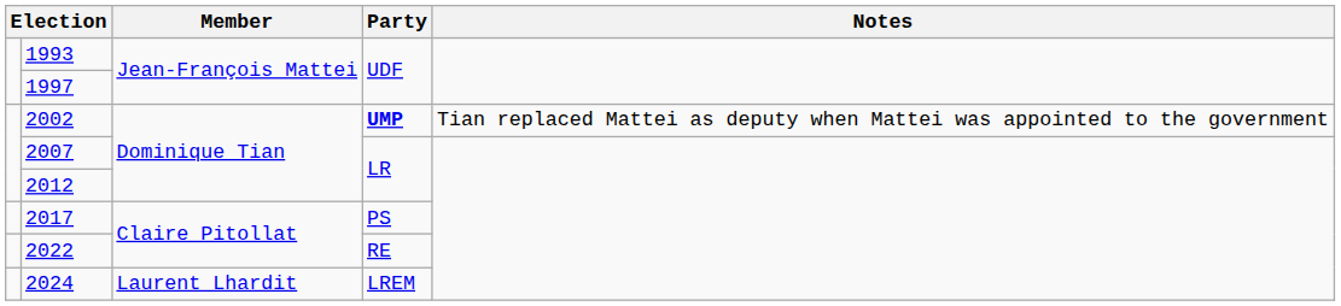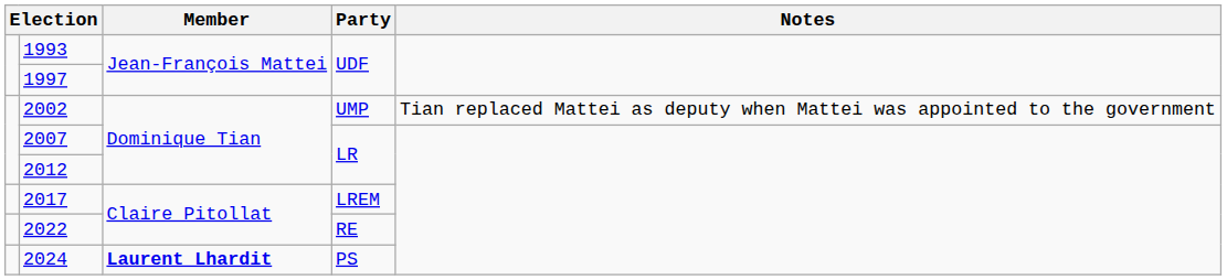2002 | Party: bold -> normal
2017 | Party: PS -> LREM
2024 | Member: normal -> bold
2024 | Party: LREM -> PS
